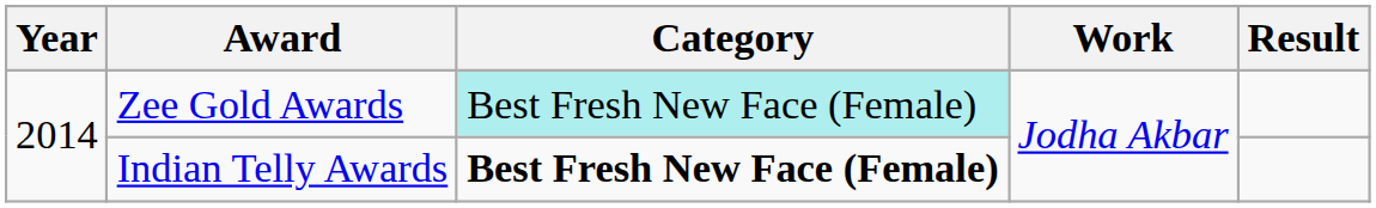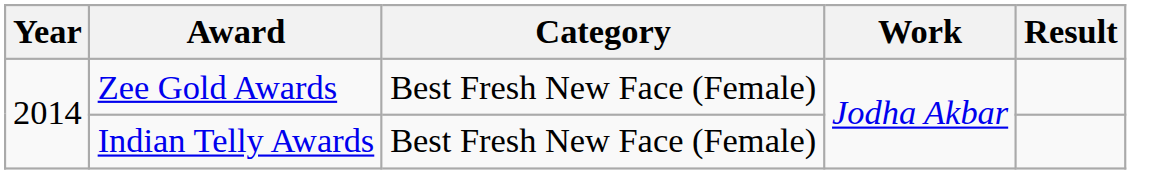Zee Gold Awards | Category: paleturquoise background -> no background
Indian Telly Awards | Category: bold -> normal
